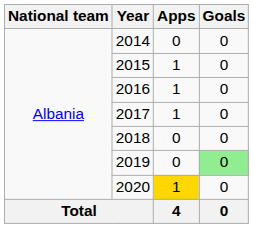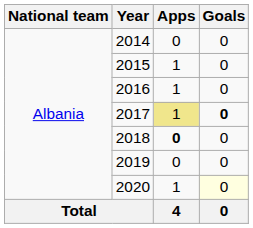2017 | Apps: no background -> khaki background
2017 | Goals: normal -> bold
2018 | Apps: normal -> bold
2019 | Goals: lightgreen background -> no background
2020 | Apps: gold background -> no background
2020 | Goals: no background -> lightyellow background
